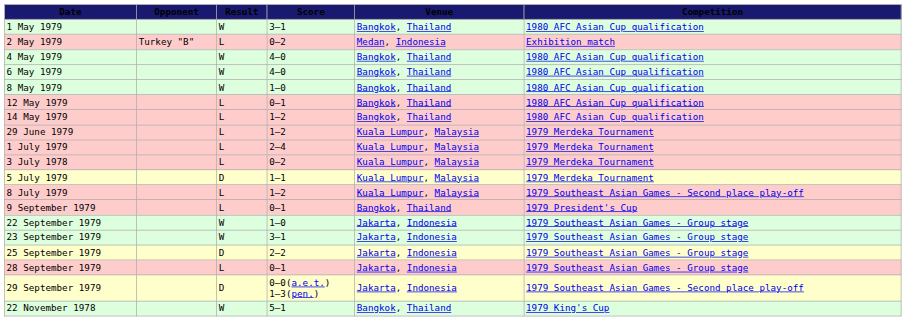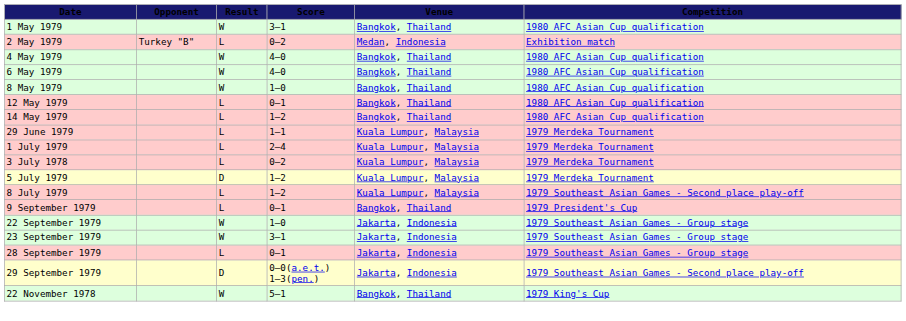29 June 1979 | Score: 1–2 -> 1–1
5 July 1979 | Score: 1–1 -> 1–2
- row: 25 September 1979 | D | 2–2 | Jakarta, Indonesia | 1979 Southeast Asian Games - Group stage
